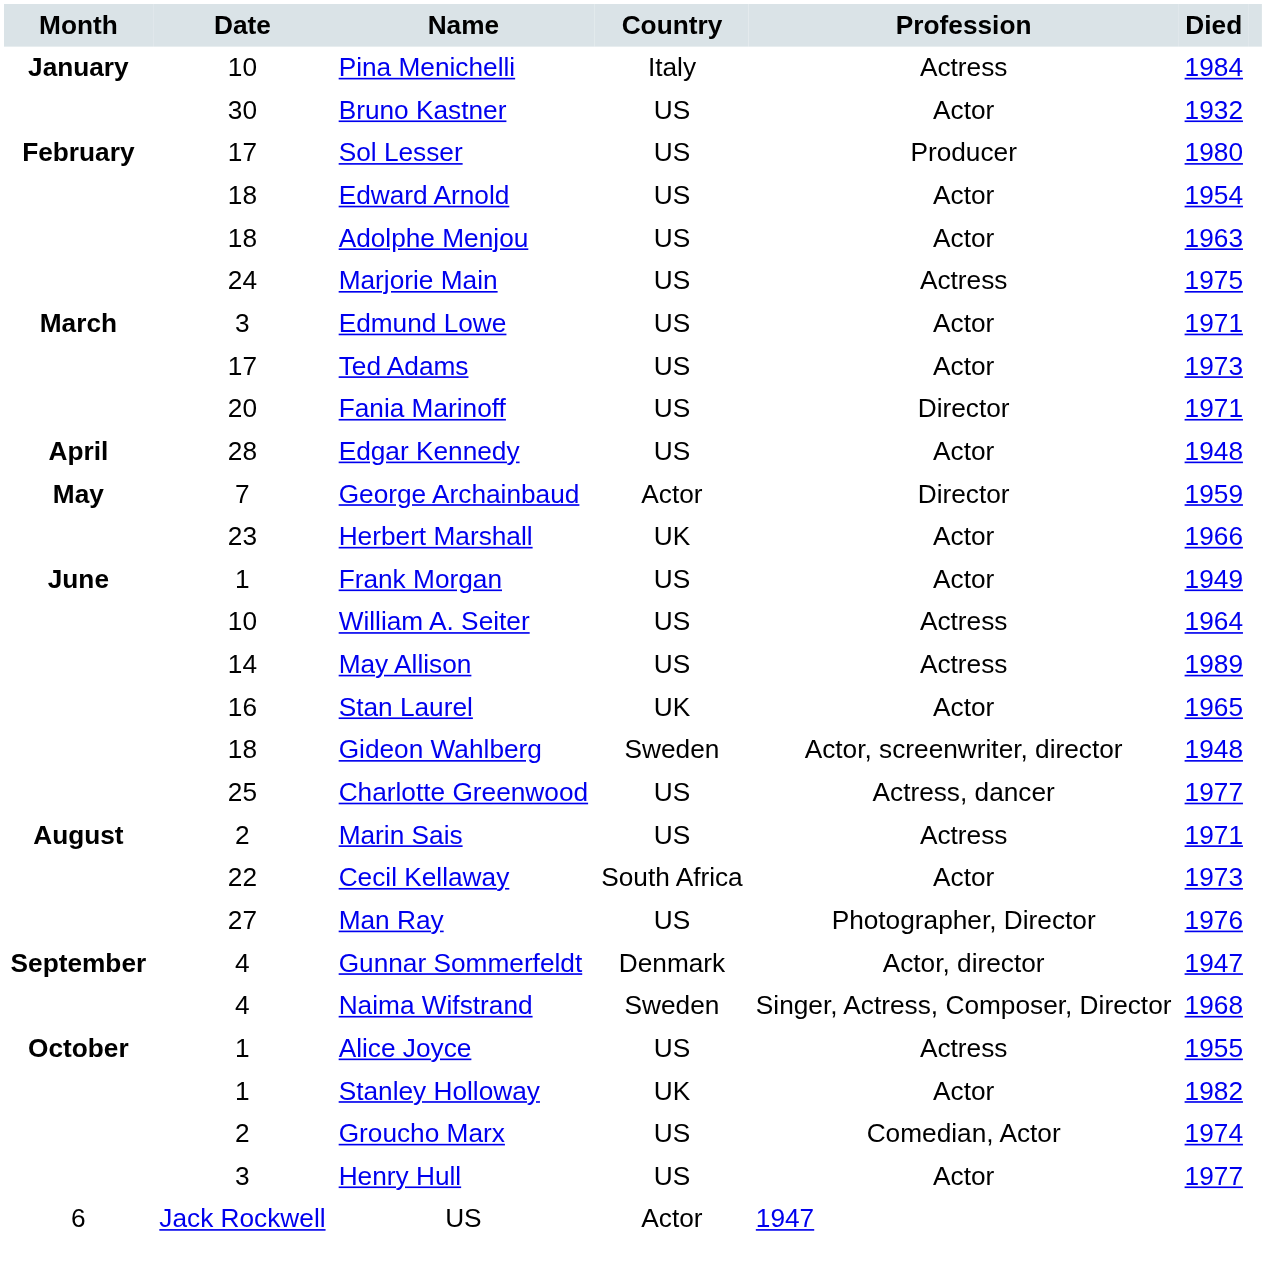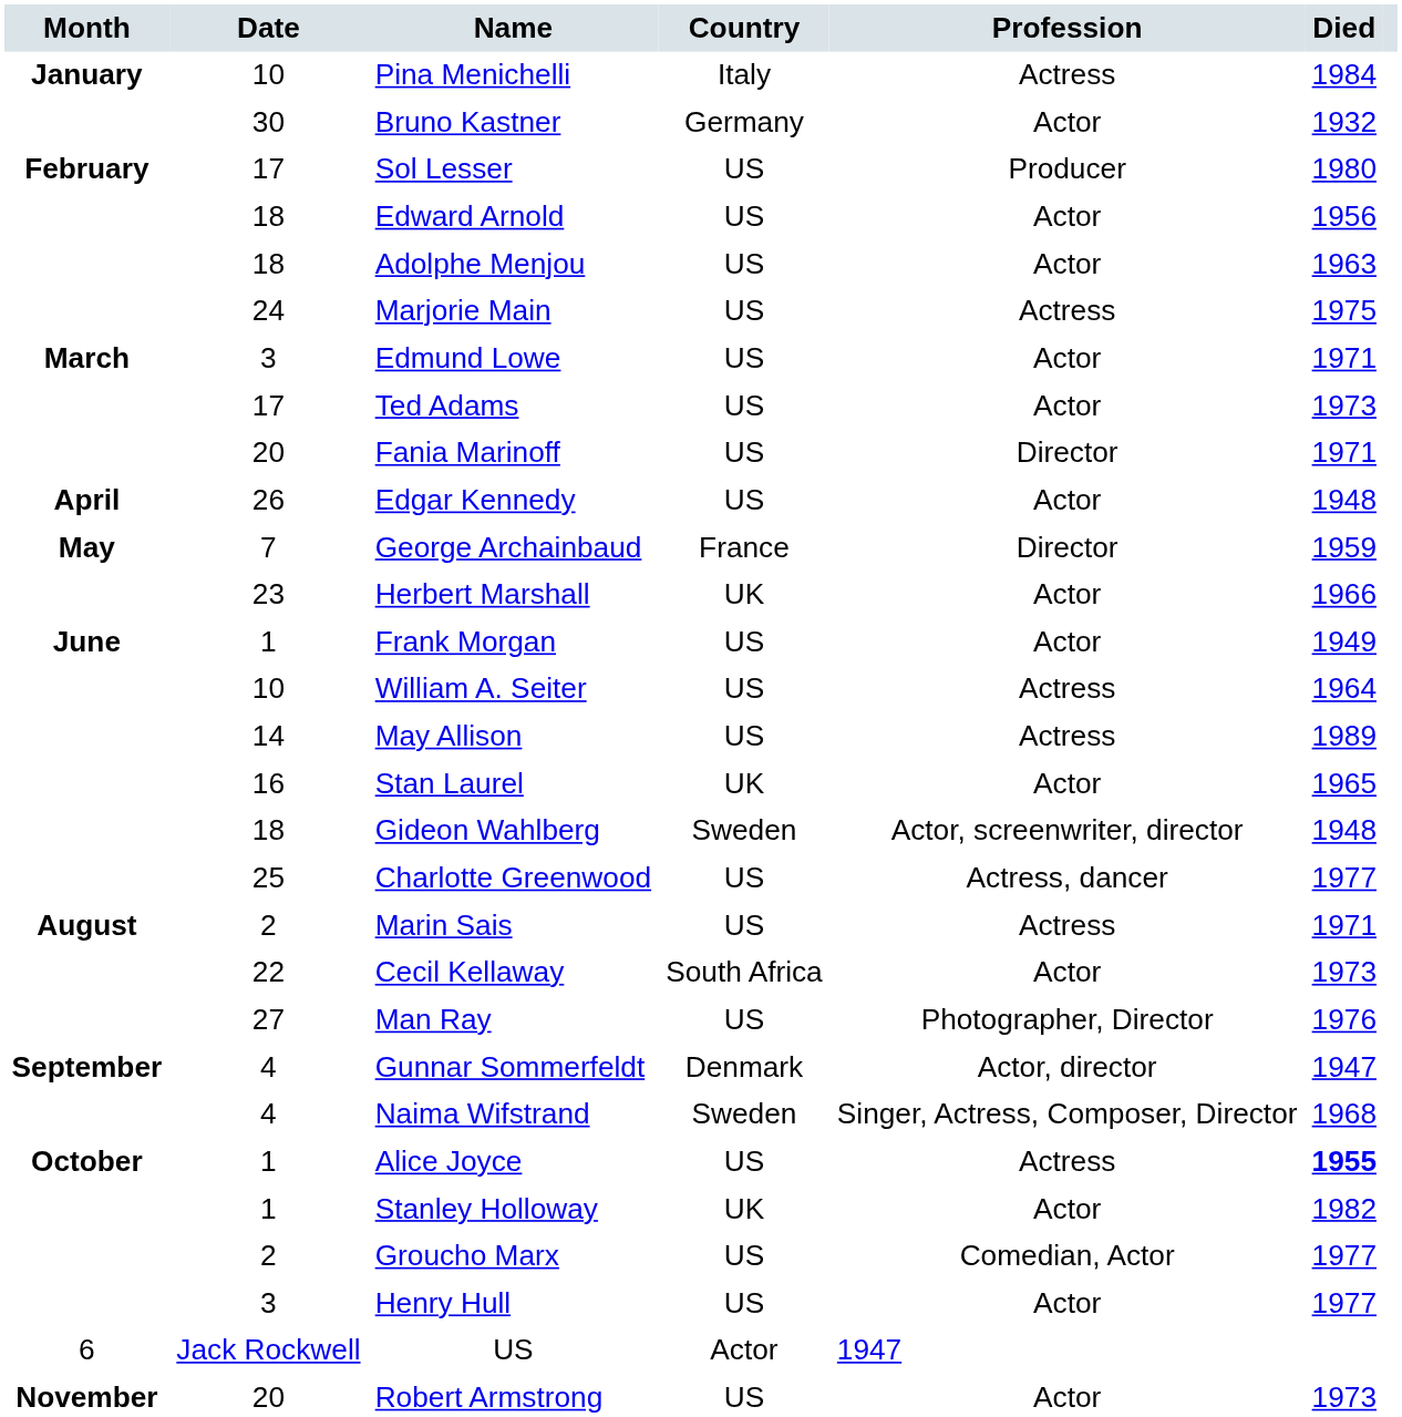Bruno Kastner | Country: US -> Germany
Edward Arnold | Died: 1954 -> 1956
Edgar Kennedy | Date: 28 -> 26
George Archainbaud | Country: Actor -> France
Alice Joyce | Died: normal -> bold
Groucho Marx | Died: 1974 -> 1977
+ row: November | 20 | Robert Armstrong | US | Actor | 1973
